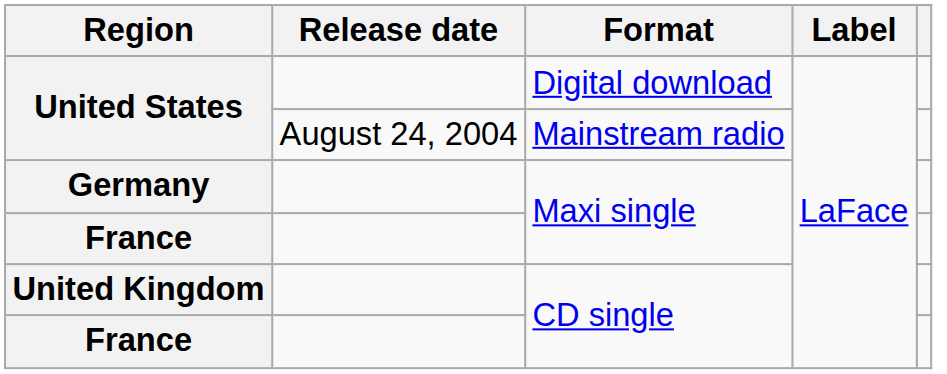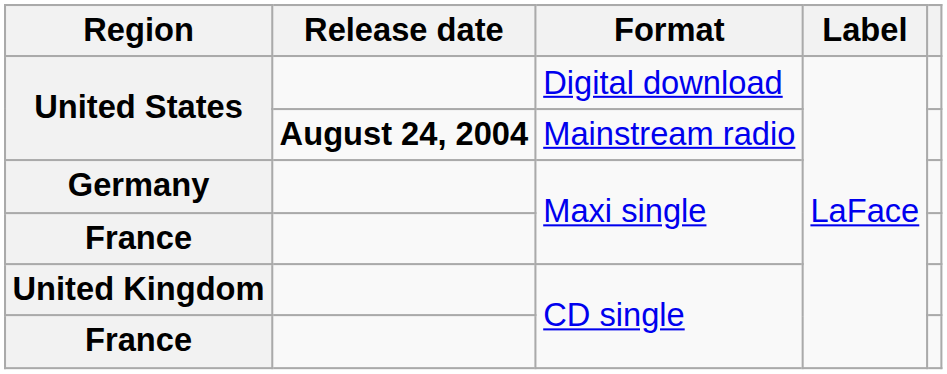United States / Mainstream radio | Release date: normal -> bold
